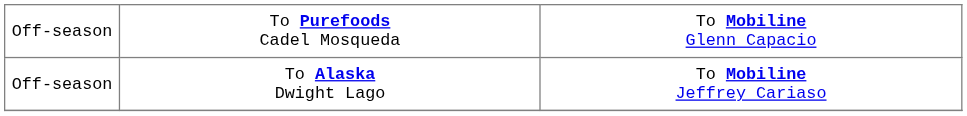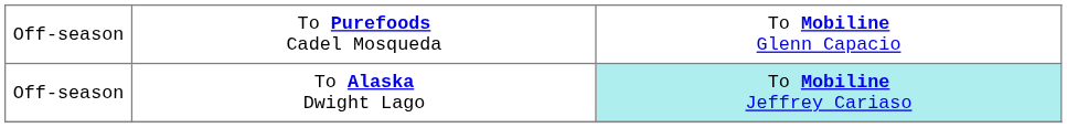Off-season / To Alaska Dwight Lago | column 3: no background -> paleturquoise background
